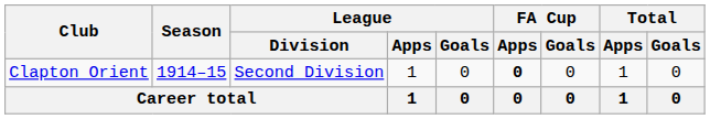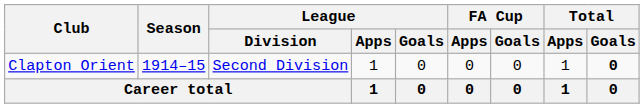Clapton Orient | FA Cup / Apps: bold -> normal
Clapton Orient | Total / Goals: normal -> bold
